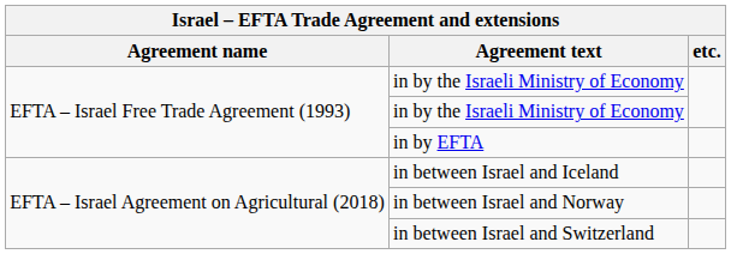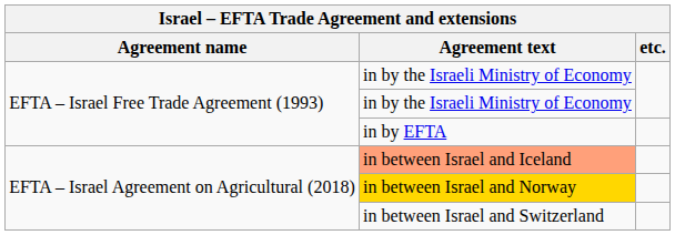in between Israel and Iceland | Agreement text: no background -> lightsalmon background
in between Israel and Norway | Agreement text: no background -> gold background
